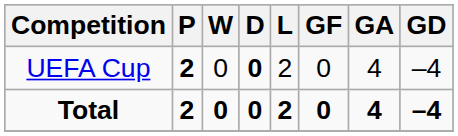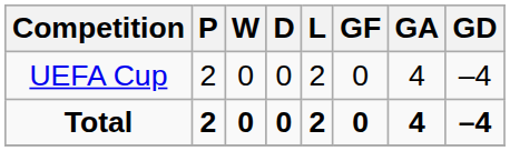UEFA Cup | P: bold -> normal
UEFA Cup | D: bold -> normal
